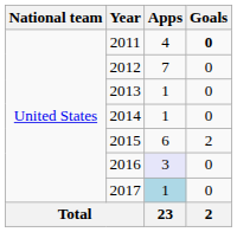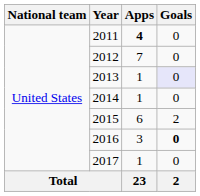2011 | Apps: normal -> bold
2011 | Goals: bold -> normal
2013 | Goals: no background -> lavender background
2016 | Apps: lavender background -> no background
2016 | Goals: normal -> bold
2017 | Apps: lightblue background -> no background
